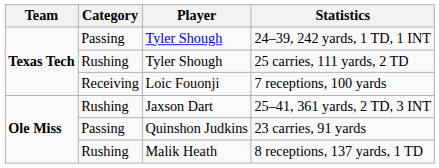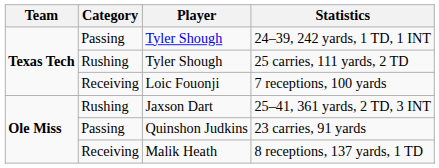8 receptions, 137 yards, 1 TD | Category: Rushing -> Receiving
